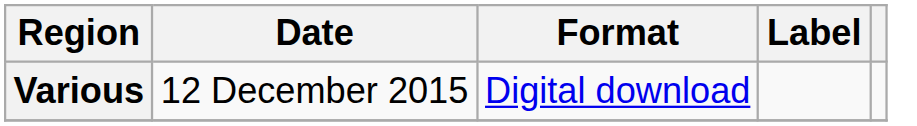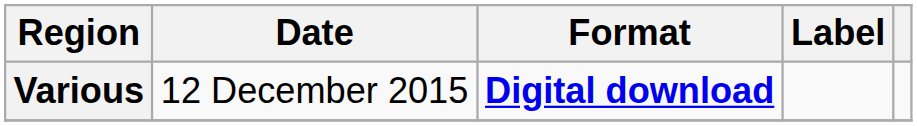Various | Format: normal -> bold
